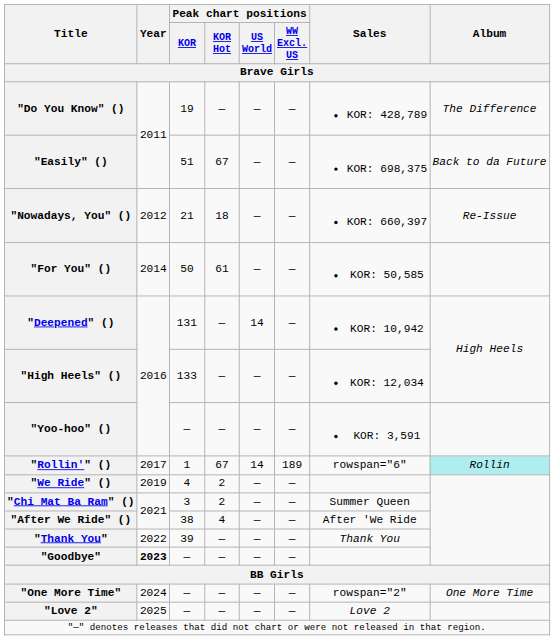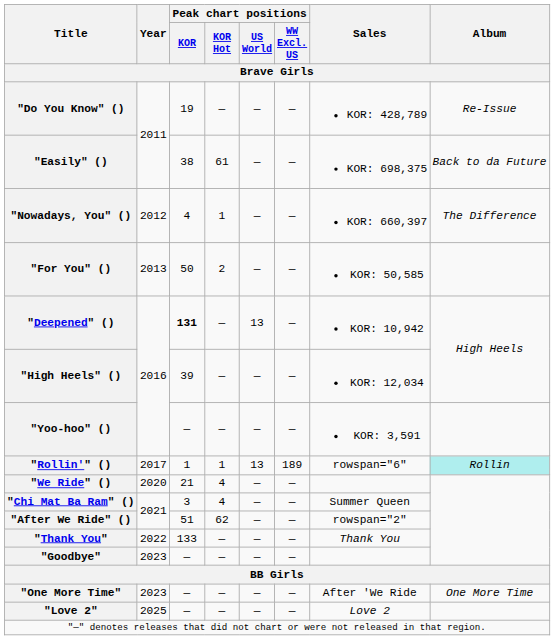"Do You Know" () | Album / Brave Girls: The Difference -> Re-Issue
"Easily" () | Peak chart positions / KOR / Brave Girls: 51 -> 38
"Easily" () | Peak chart positions / KOR Hot / Brave Girls: 67 -> 61
"Nowadays, You" () | Peak chart positions / KOR / Brave Girls: 21 -> 4
"Nowadays, You" () | Peak chart positions / KOR Hot / Brave Girls: 18 -> 1
"Nowadays, You" () | Album / Brave Girls: Re-Issue -> The Difference
"For You" () | Year / Brave Girls: 2014 -> 2013
"For You" () | Peak chart positions / KOR Hot / Brave Girls: 61 -> 2
"Deepened" () | Peak chart positions / KOR / Brave Girls: normal -> bold
"Deepened" () | Peak chart positions / US World / Brave Girls: 14 -> 13
"High Heels" () | Peak chart positions / KOR / Brave Girls: 133 -> 39
"Rollin'" () | Peak chart positions / KOR Hot / Brave Girls: 67 -> 1
"Rollin'" () | Peak chart positions / US World / Brave Girls: 14 -> 13
"We Ride" () | Year / Brave Girls: 2019 -> 2020
"We Ride" () | Peak chart positions / KOR / Brave Girls: 4 -> 21
"We Ride" () | Peak chart positions / KOR Hot / Brave Girls: 2 -> 4
"Chi Mat Ba Ram" () | Peak chart positions / KOR Hot / Brave Girls: 2 -> 4
"After We Ride" () | Peak chart positions / KOR / Brave Girls: 38 -> 51
"After We Ride" () | Peak chart positions / KOR Hot / Brave Girls: 4 -> 62
"After We Ride" () | Sales / Brave Girls: After 'We Ride -> rowspan="2"
"Thank You" | Peak chart positions / KOR / Brave Girls: 39 -> 133
"Goodbye" | Year / Brave Girls: bold -> normal
"One More Time" | Year / Brave Girls: 2024 -> 2023
"One More Time" | Sales / Brave Girls: rowspan="2" -> After 'We Ride
